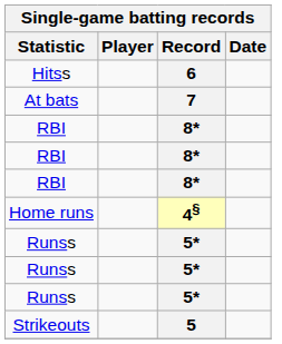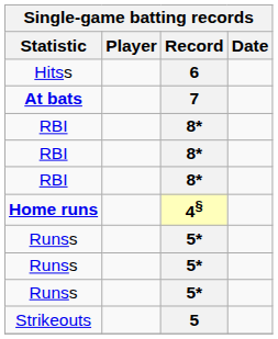At bats | Statistic: normal -> bold
Home runs | Statistic: normal -> bold
